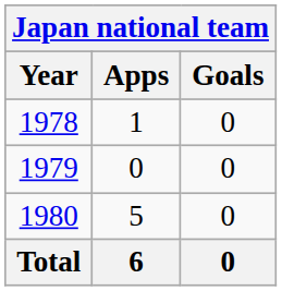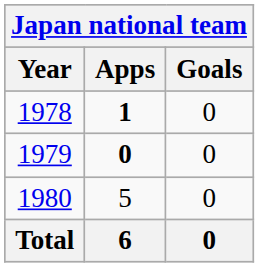1978 | Apps: normal -> bold
1979 | Apps: normal -> bold
